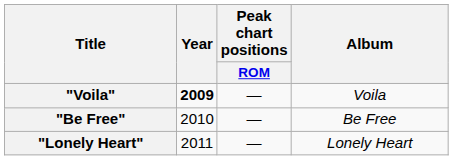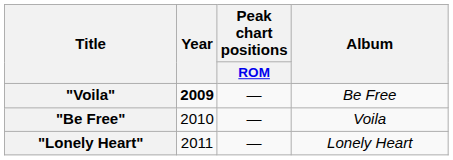"Voila" | Album: Voila -> Be Free
"Be Free" | Album: Be Free -> Voila
